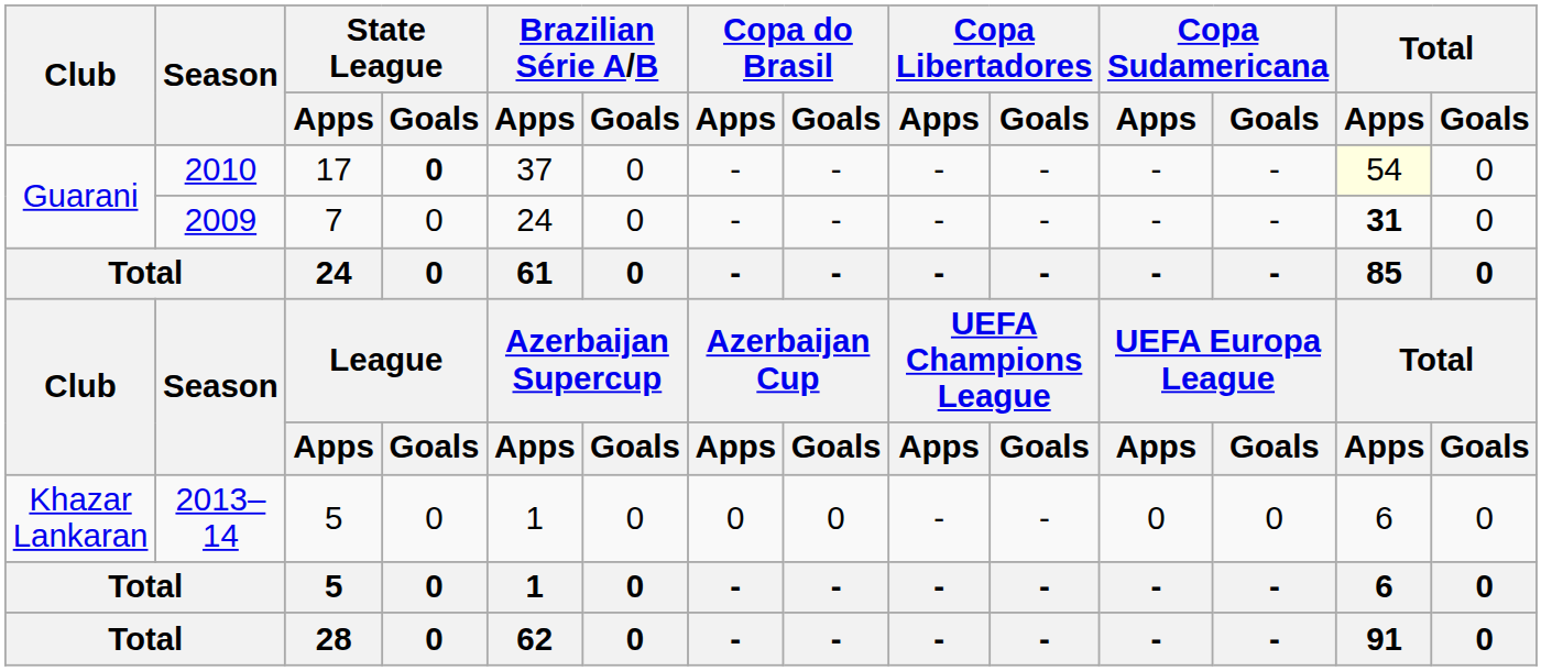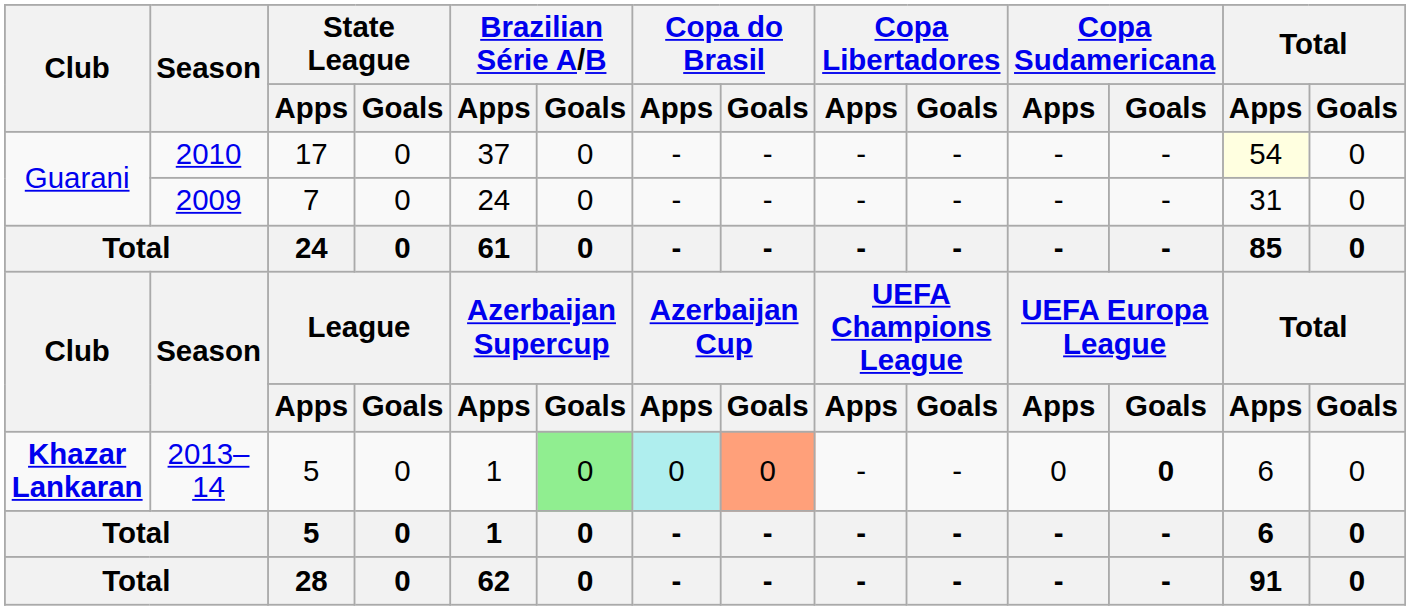2010 | State League / Goals: bold -> normal
2009 | Total / Apps: bold -> normal
2013–14 | Club: normal -> bold
2013–14 | Brazilian Série A/B / Goals: no background -> lightgreen background
2013–14 | Copa do Brasil / Apps: no background -> paleturquoise background
2013–14 | Copa do Brasil / Goals: no background -> lightsalmon background
2013–14 | Copa Sudamericana / Goals: normal -> bold
